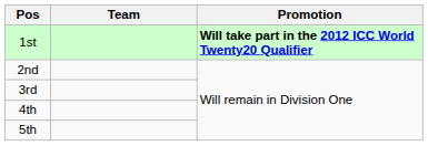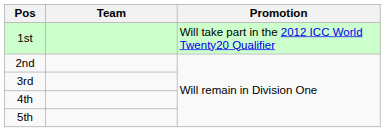1st | Promotion: bold -> normal
